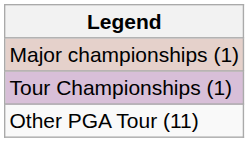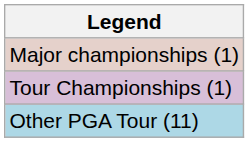row 4 | column 1: no background -> lightblue background
